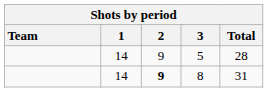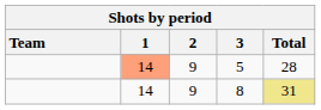5 | 1: no background -> lightsalmon background
8 | 2: bold -> normal
8 | Total: no background -> khaki background
